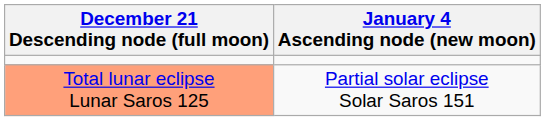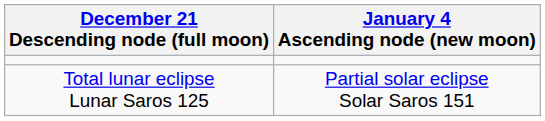row 3 | December 21 Descending node (full moon): lightsalmon background -> no background
